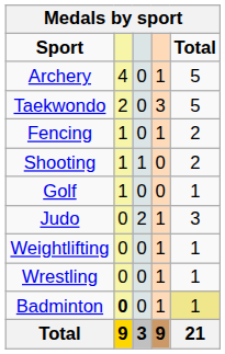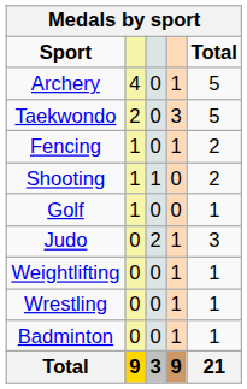Badminton | column 2: bold -> normal
Badminton | Total: khaki background -> no background
